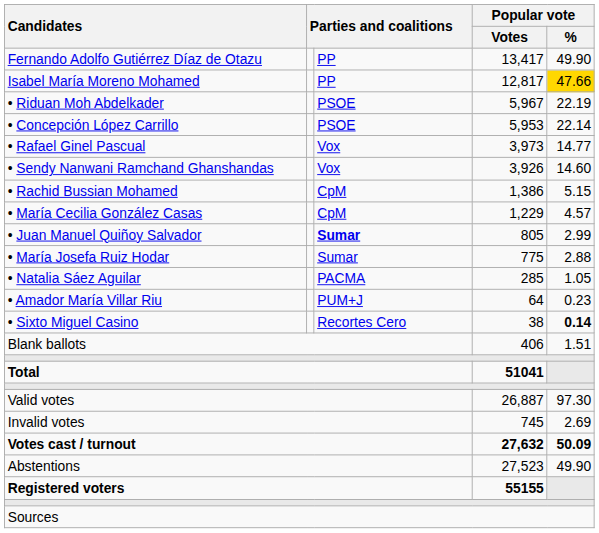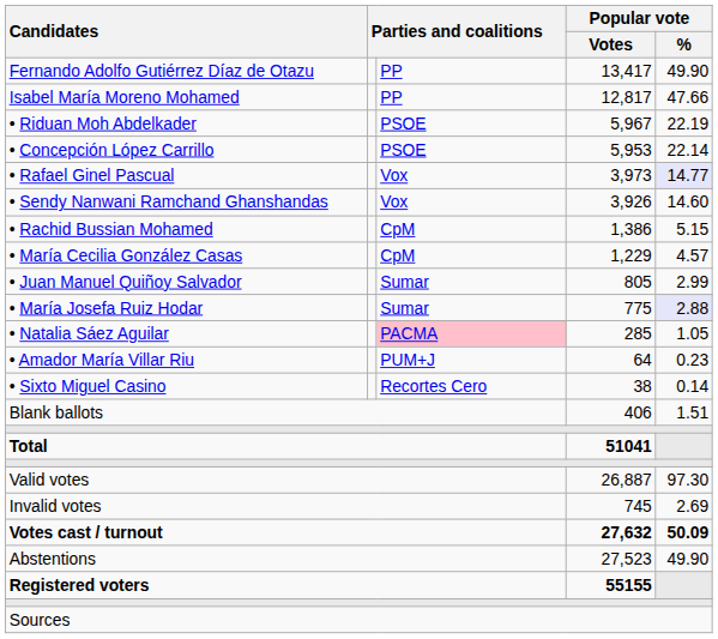Isabel María Moreno Mohamed | Popular vote / %: gold background -> no background
• Rafael Ginel Pascual | Popular vote / %: no background -> lavender background
• Juan Manuel Quiñoy Salvador | column 3: bold -> normal
• María Josefa Ruiz Hodar | Popular vote / %: no background -> lavender background
• Natalia Sáez Aguilar | column 3: no background -> pink background
• Sixto Miguel Casino | Popular vote / %: bold -> normal
